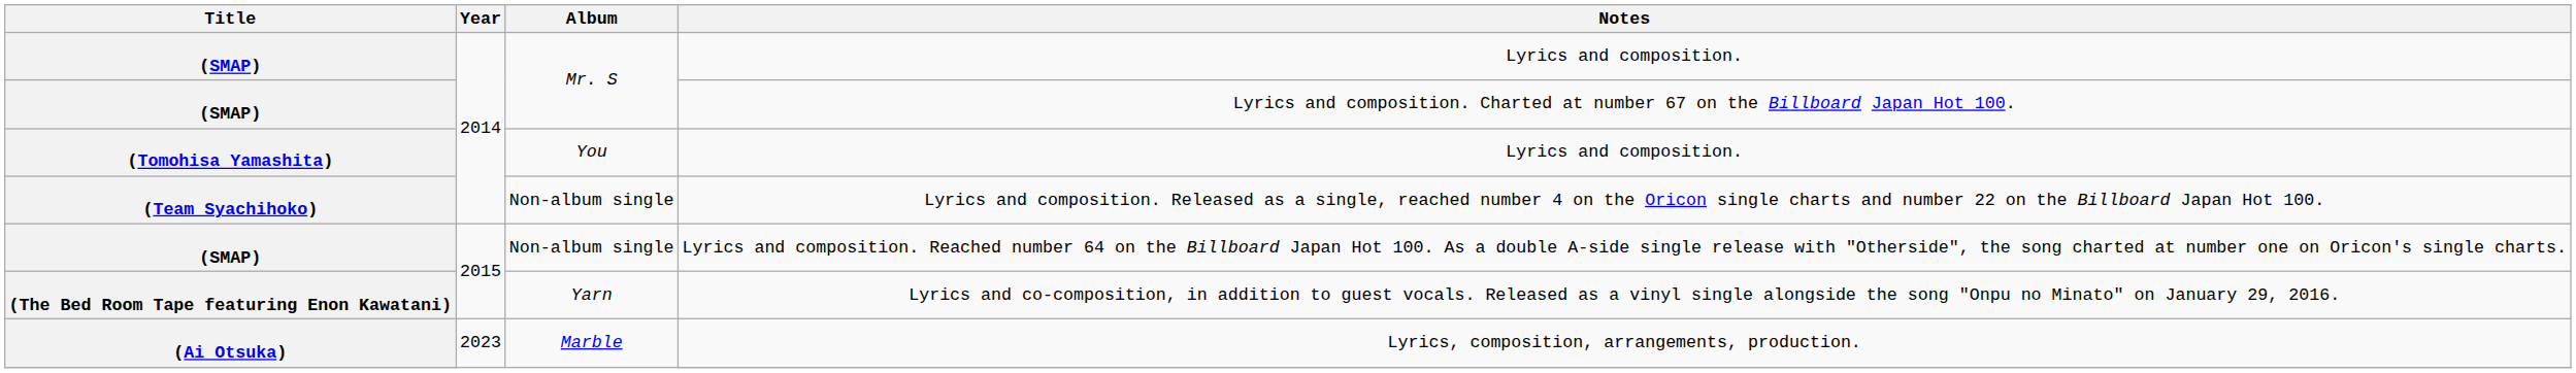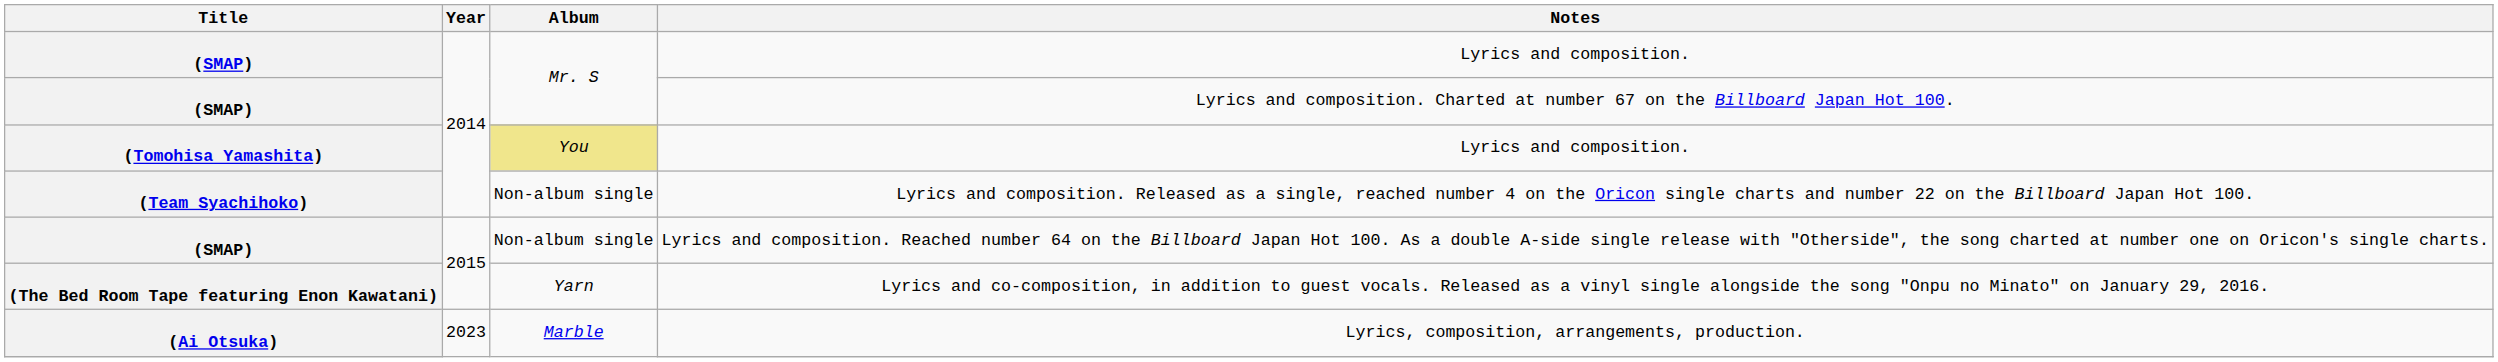(Tomohisa Yamashita) / Lyrics and composition. | Album: no background -> khaki background
